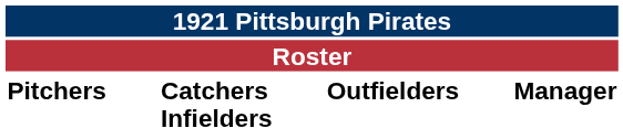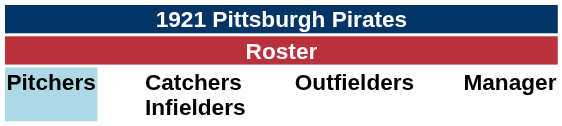Pitchers | column 1: no background -> lightblue background
